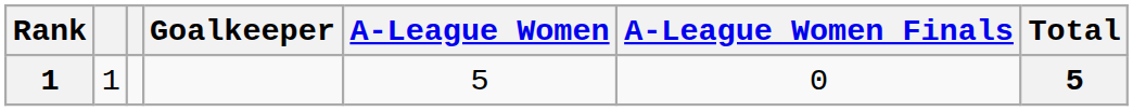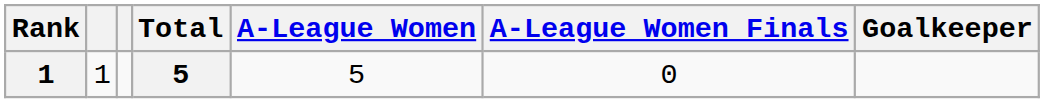columns swapped: Goalkeeper <-> Total
